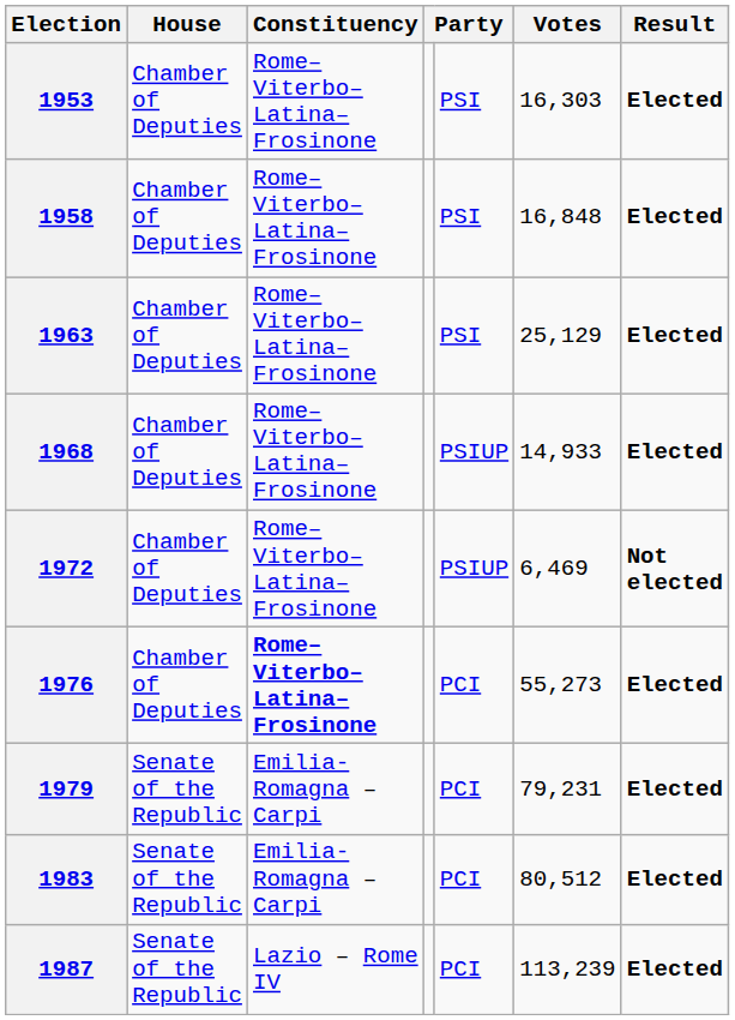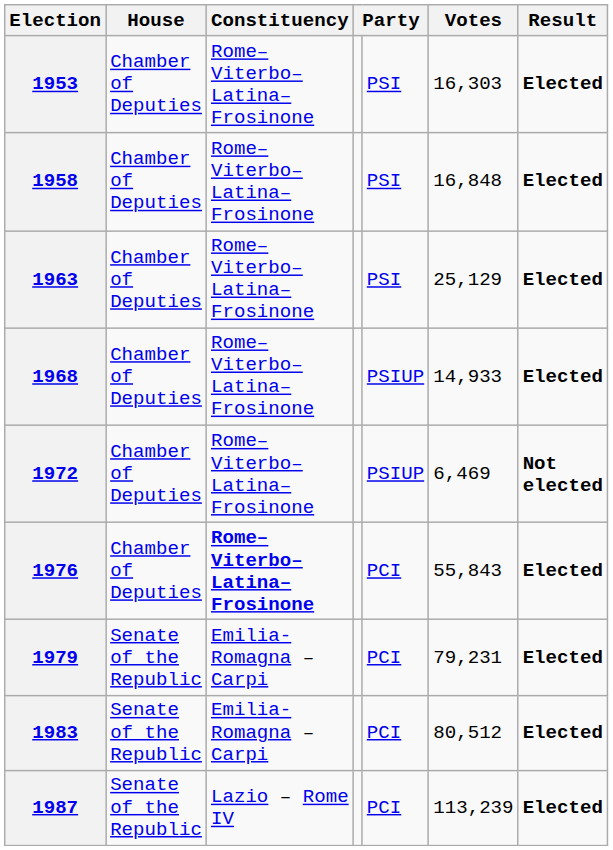1976 | Votes: 55,273 -> 55,843
